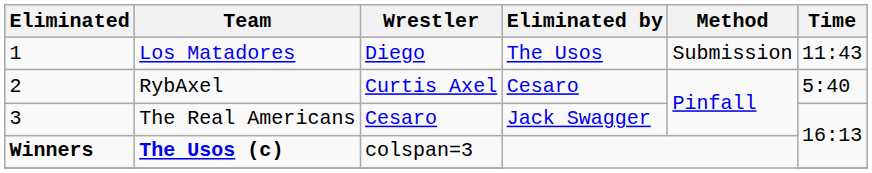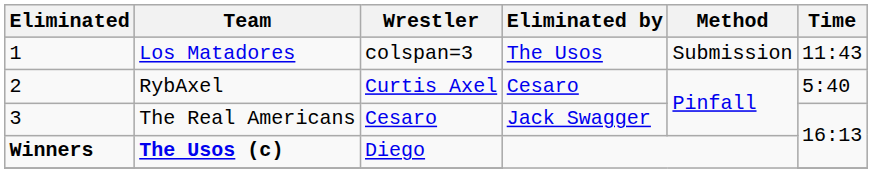Los Matadores | Wrestler: Diego -> colspan=3
The Usos (c) | Wrestler: colspan=3 -> Diego
